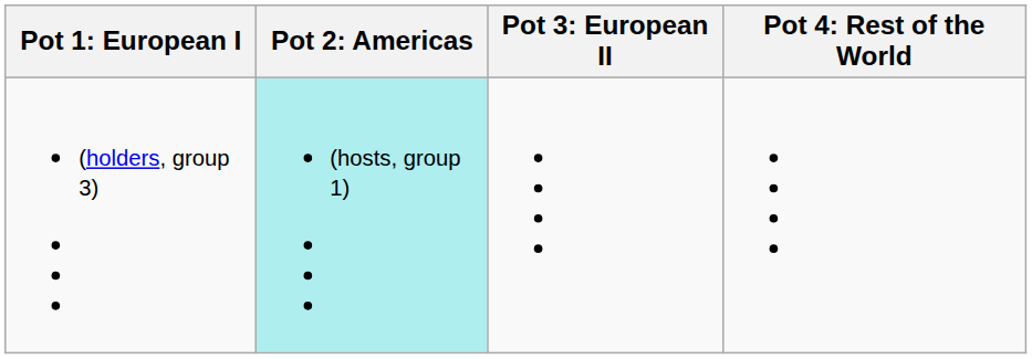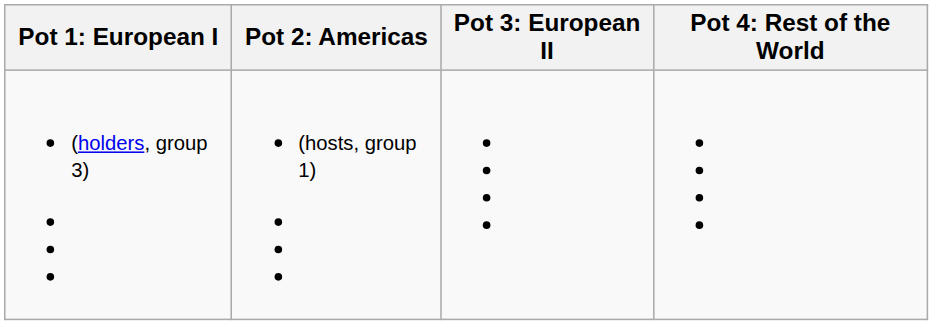(holders, group 3) | column 2: paleturquoise background -> no background
